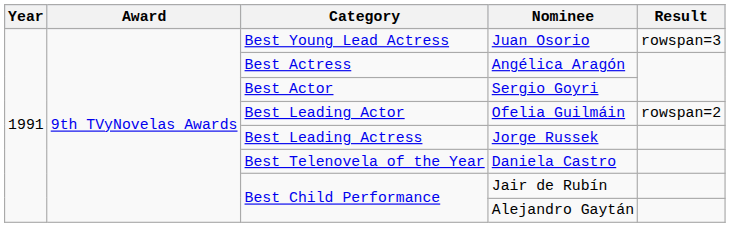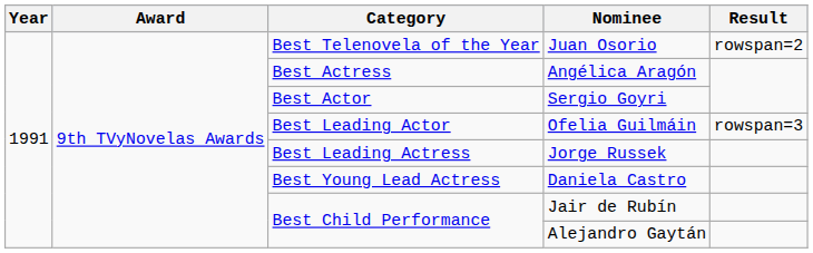Juan Osorio | Category: Best Young Lead Actress -> Best Telenovela of the Year
Juan Osorio | Result: rowspan=3 -> rowspan=2
Ofelia Guilmáin | Result: rowspan=2 -> rowspan=3
Daniela Castro | Category: Best Telenovela of the Year -> Best Young Lead Actress
